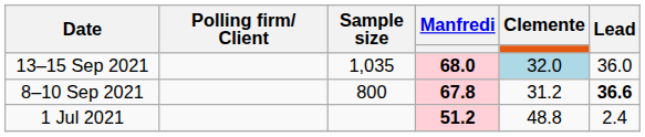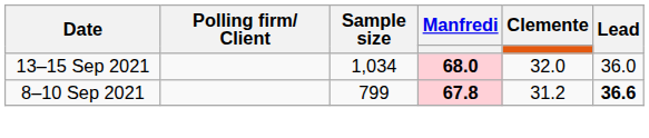13–15 Sep 2021 | Sample size: 1,035 -> 1,034
13–15 Sep 2021 | Clemente: lightblue background -> no background
8–10 Sep 2021 | Sample size: 800 -> 799
- row: 1 Jul 2021 | 51.2 | 48.8 | 2.4
